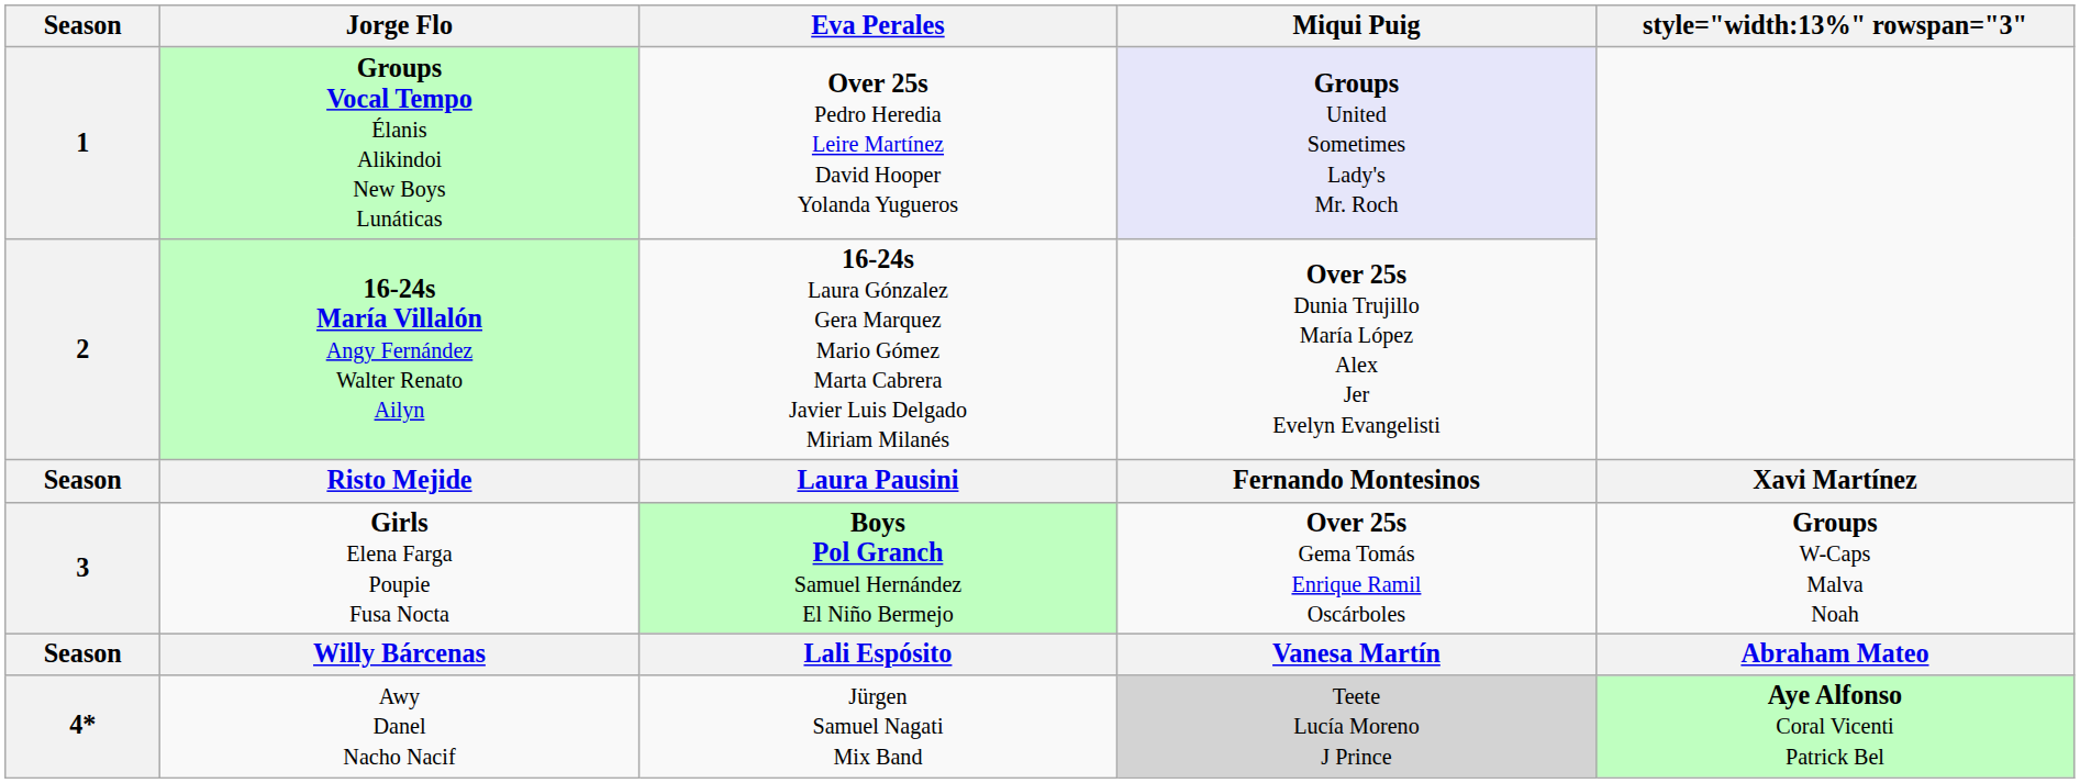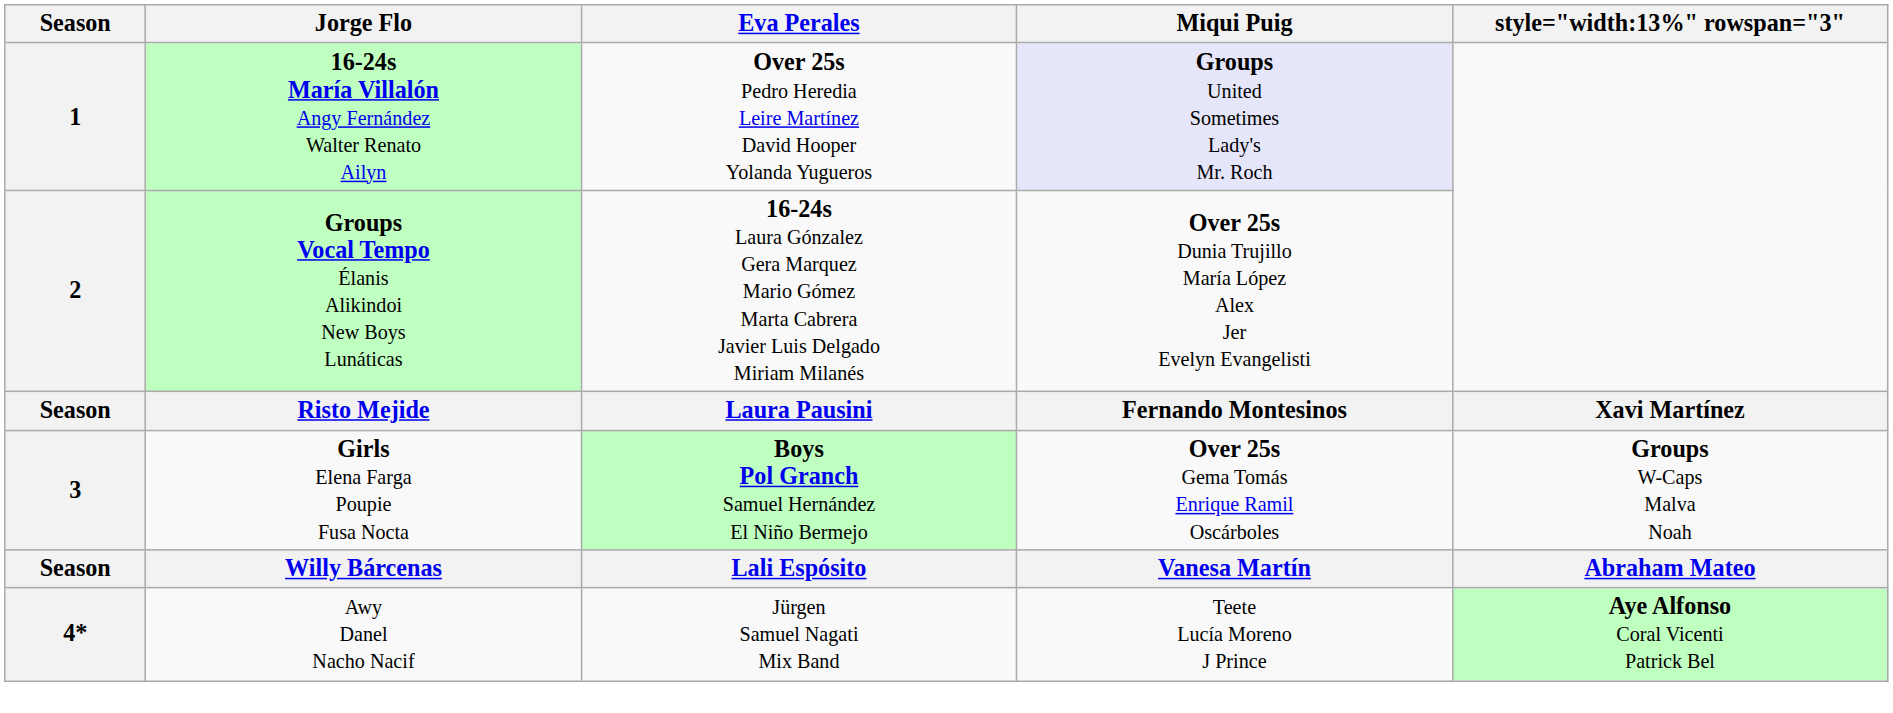1 | Jorge Flo: Groups Vocal Tempo Élanis Alikindoi New Boys Lunáticas -> 16-24s María Villalón Angy Fernández Walter Renato Ailyn
2 | Jorge Flo: 16-24s María Villalón Angy Fernández Walter Renato Ailyn -> Groups Vocal Tempo Élanis Alikindoi New Boys Lunáticas
4* | Miqui Puig: lightgrey background -> no background
